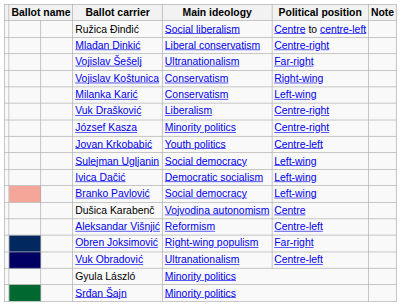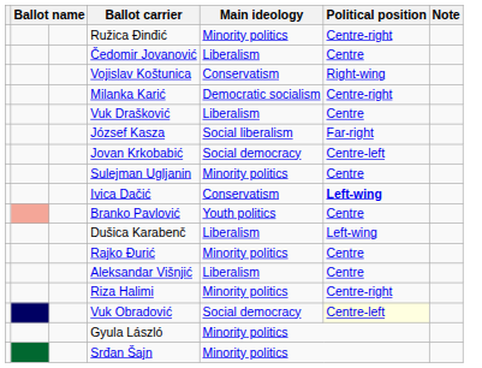Ružica Đinđić | Main ideology: Social liberalism -> Minority politics
Ružica Đinđić | Political position: Centre to centre-left -> Centre-right
- row: Mlađan Dinkić | Liberal conservatism | Centre-right
+ row: Čedomir Jovanović | Liberalism | Centre
- row: Vojislav Šešelj | Ultranationalism | Far-right
Milanka Karić | Main ideology: Conservatism -> Democratic socialism
Milanka Karić | Political position: Left-wing -> Centre-right
Vuk Drašković | Political position: Centre-right -> Centre
József Kasza | Main ideology: Minority politics -> Social liberalism
József Kasza | Political position: Centre-right -> Far-right
Jovan Krkobabić | Main ideology: Youth politics -> Social democracy
Sulejman Ugljanin | Main ideology: Social democracy -> Minority politics
Sulejman Ugljanin | Political position: Left-wing -> Centre
Ivica Dačić | Main ideology: Democratic socialism -> Conservatism
Ivica Dačić | Political position: normal -> bold
Branko Pavlović | Main ideology: Social democracy -> Youth politics
Branko Pavlović | Political position: Left-wing -> Centre
Dušica Karabenč | Main ideology: Vojvodina autonomism -> Liberalism
Dušica Karabenč | Political position: Centre -> Left-wing
+ row: Rajko Đurić | Minority politics | Centre
Aleksandar Višnjić | Main ideology: Reformism -> Liberalism
Aleksandar Višnjić | Political position: Centre-left -> Centre
- row: Obren Joksimović | Right-wing populism | Far-right
+ row: Riza Halimi | Minority politics | Centre-right
Vuk Obradović | Main ideology: Ultranationalism -> Social democracy
Vuk Obradović | Political position: no background -> lightyellow background
